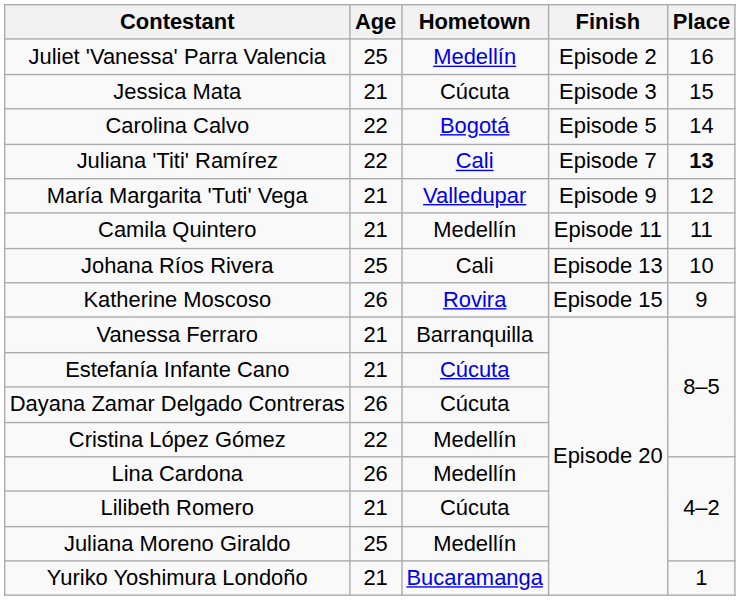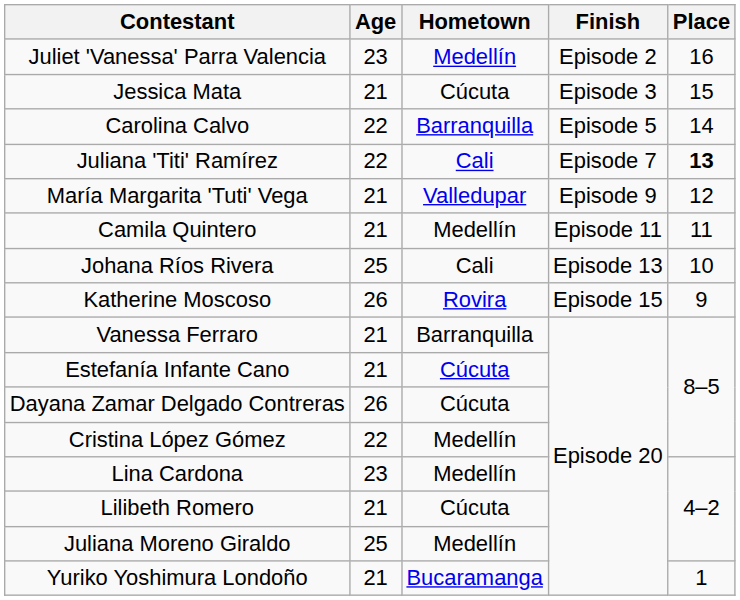Juliet 'Vanessa' Parra Valencia | Age: 25 -> 23
Carolina Calvo | Hometown: Bogotá -> Barranquilla
Lina Cardona | Age: 26 -> 23
